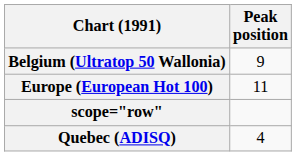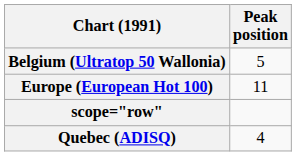Belgium (Ultratop 50 Wallonia) | Peak position: 9 -> 5
